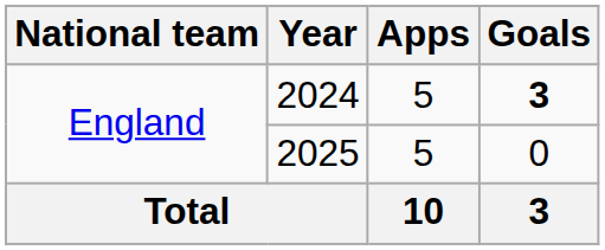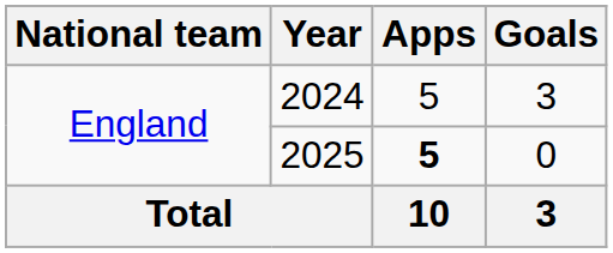2024 | Goals: bold -> normal
2025 | Apps: normal -> bold
